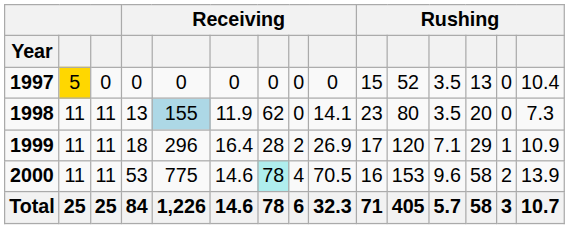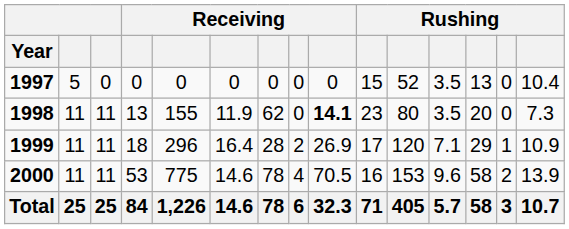1997 | column 2: gold background -> no background
1998 | column 5: lightblue background -> no background
1998 | column 9: normal -> bold
2000 | column 7: paleturquoise background -> no background
